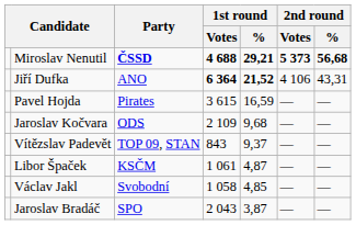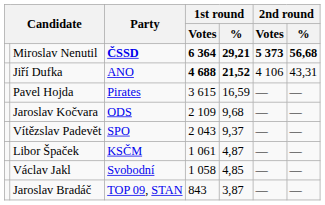Miroslav Nenutil | 1st round / Votes: 4 688 -> 6 364
Jiří Dufka | 1st round / Votes: 6 364 -> 4 688
Vítězslav Padevět | Party: TOP 09, STAN -> SPO
Vítězslav Padevět | 1st round / Votes: 843 -> 2 043
Jaroslav Bradáč | Party: SPO -> TOP 09, STAN
Jaroslav Bradáč | 1st round / Votes: 2 043 -> 843
